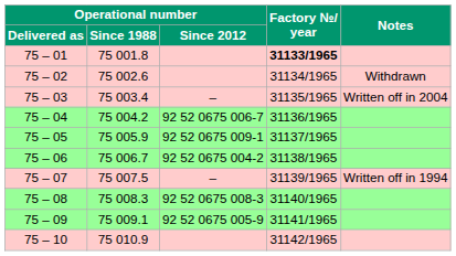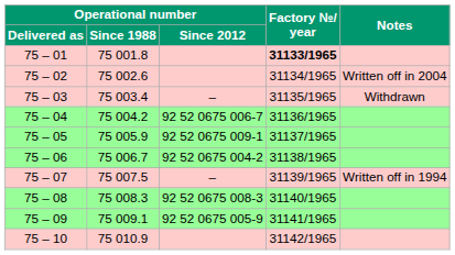75 – 02 | Notes: Withdrawn -> Written off in 2004
75 – 03 | Notes: Written off in 2004 -> Withdrawn
